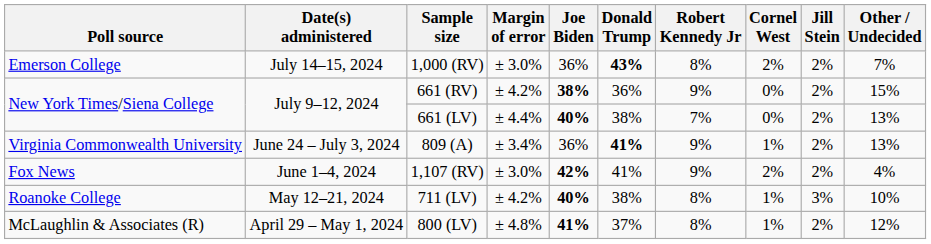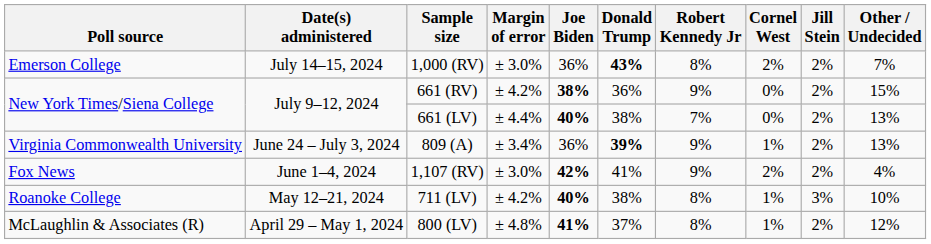809 (A) | Donald Trump: 41% -> 39%
